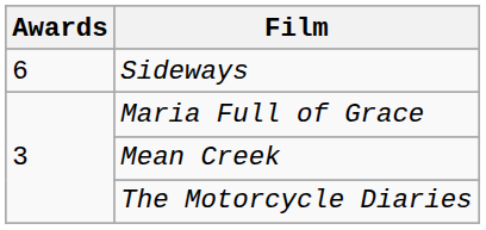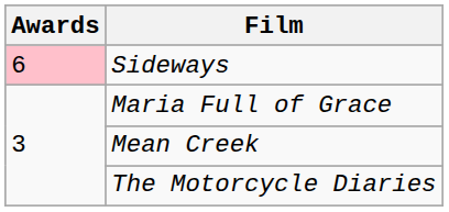Sideways | Awards: no background -> pink background
